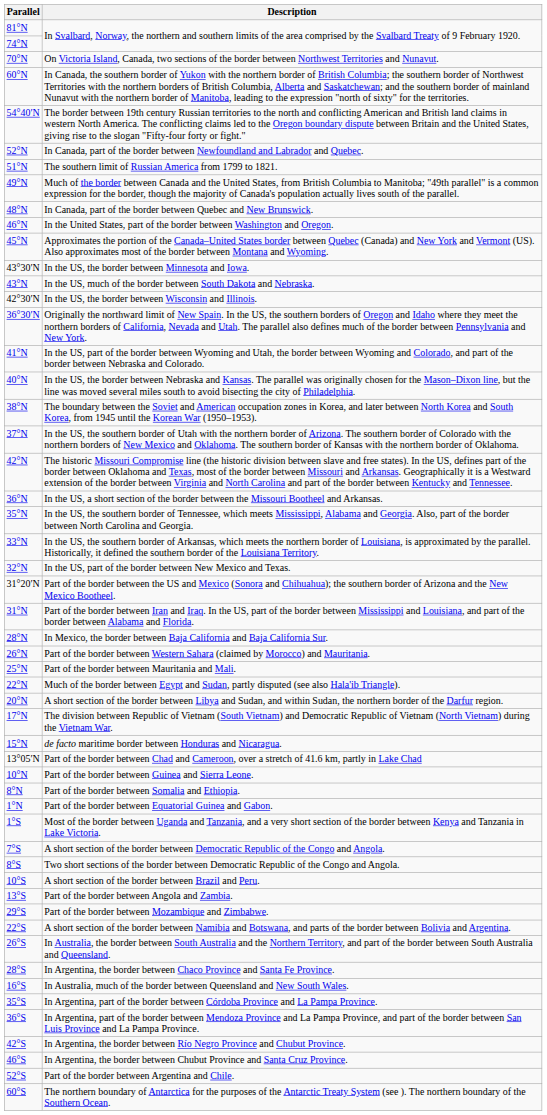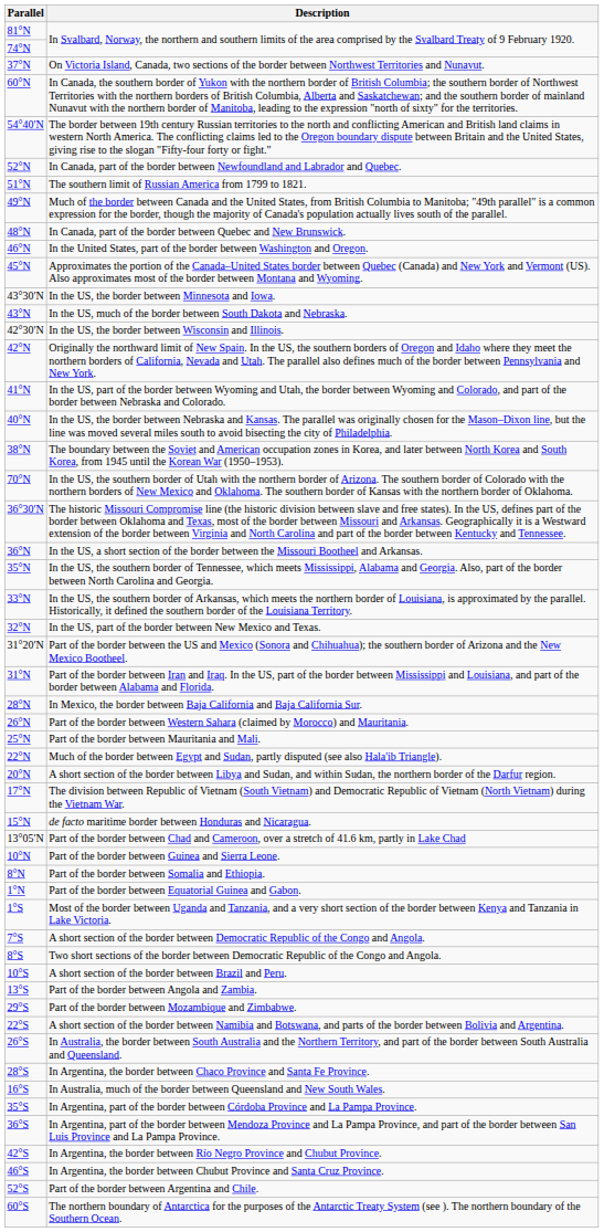row 4 | Parallel: 70°N -> 37°N
row 16 | Parallel: 36°30′N -> 42°N
row 20 | Parallel: 37°N -> 70°N
row 21 | Parallel: 42°N -> 36°30′N
